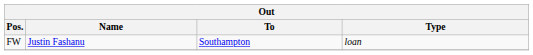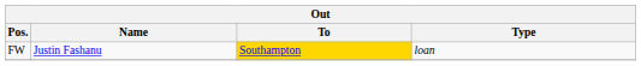FW | To: no background -> gold background
